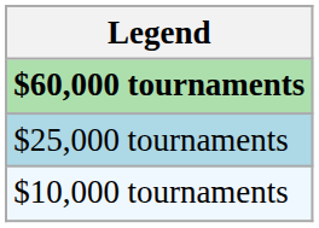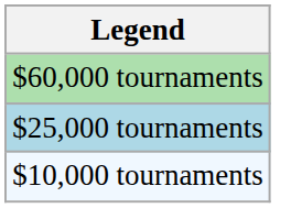row 2 | column 1: bold -> normal
